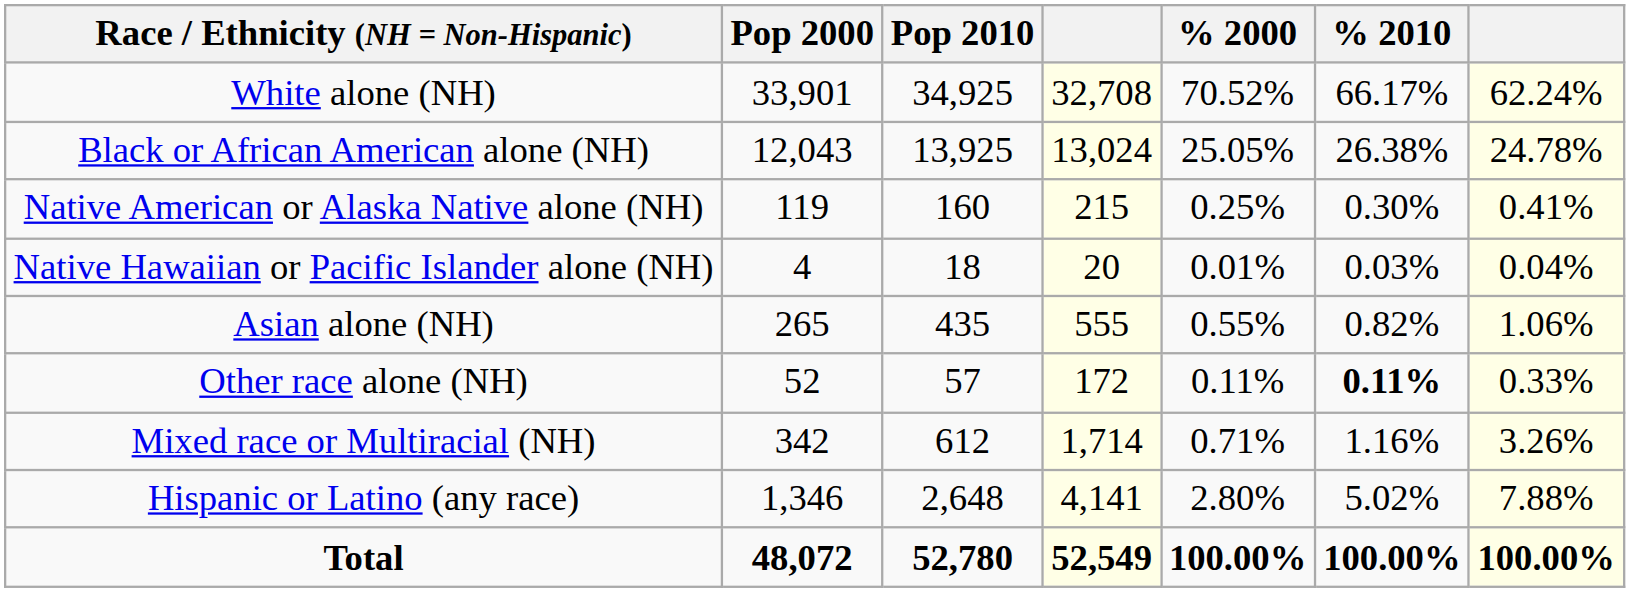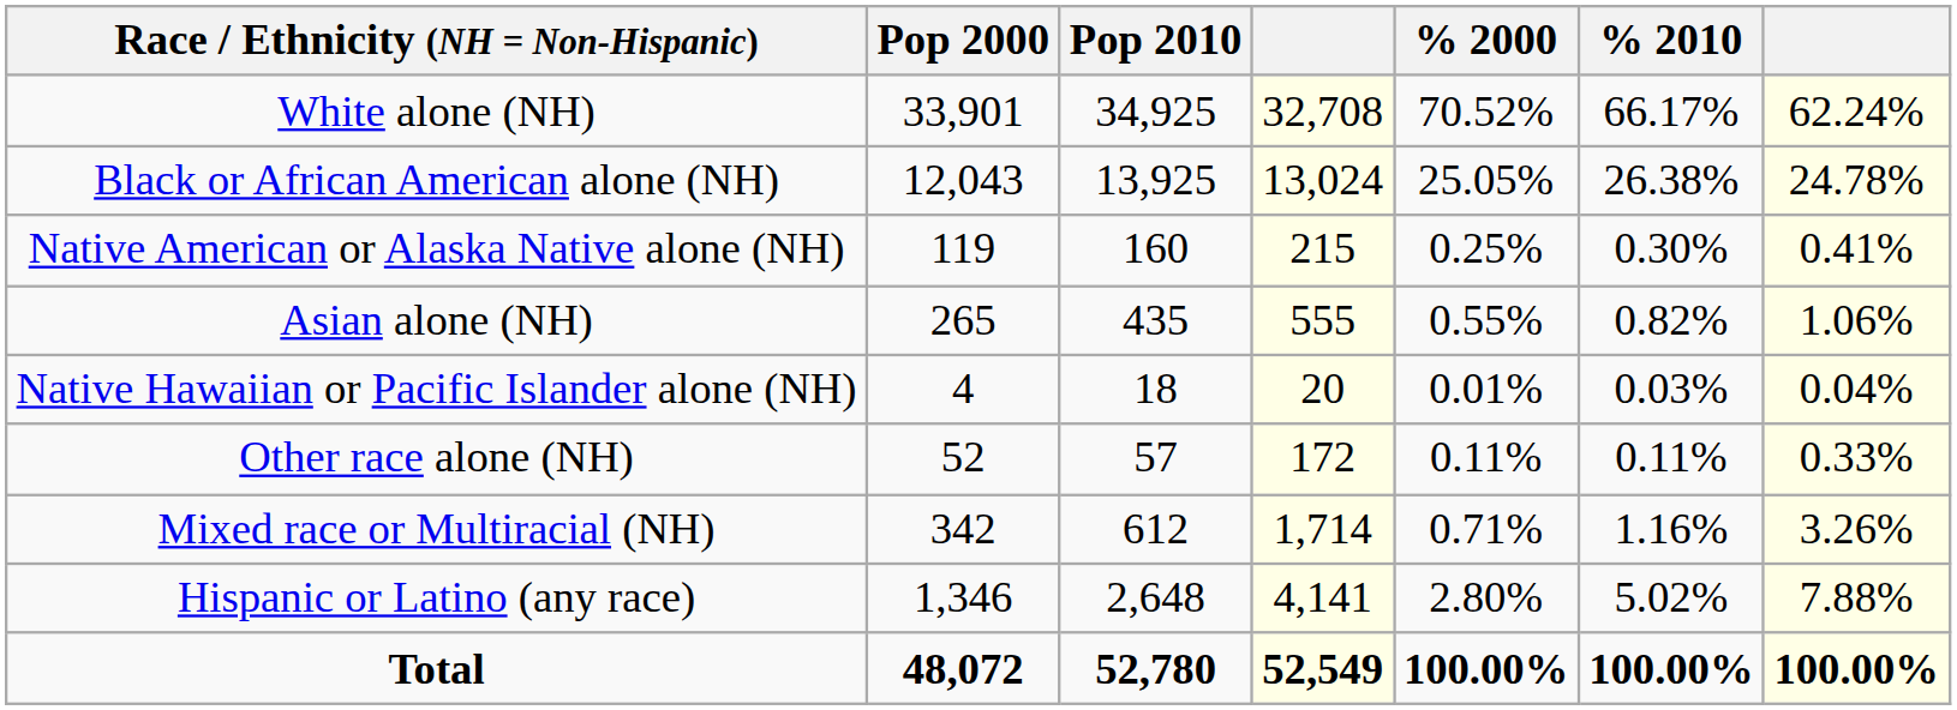rows swapped: Asian alone (NH) <-> Native Hawaiian or Pacific Islander alone (NH)
Other race alone (NH) | % 2010: bold -> normal
